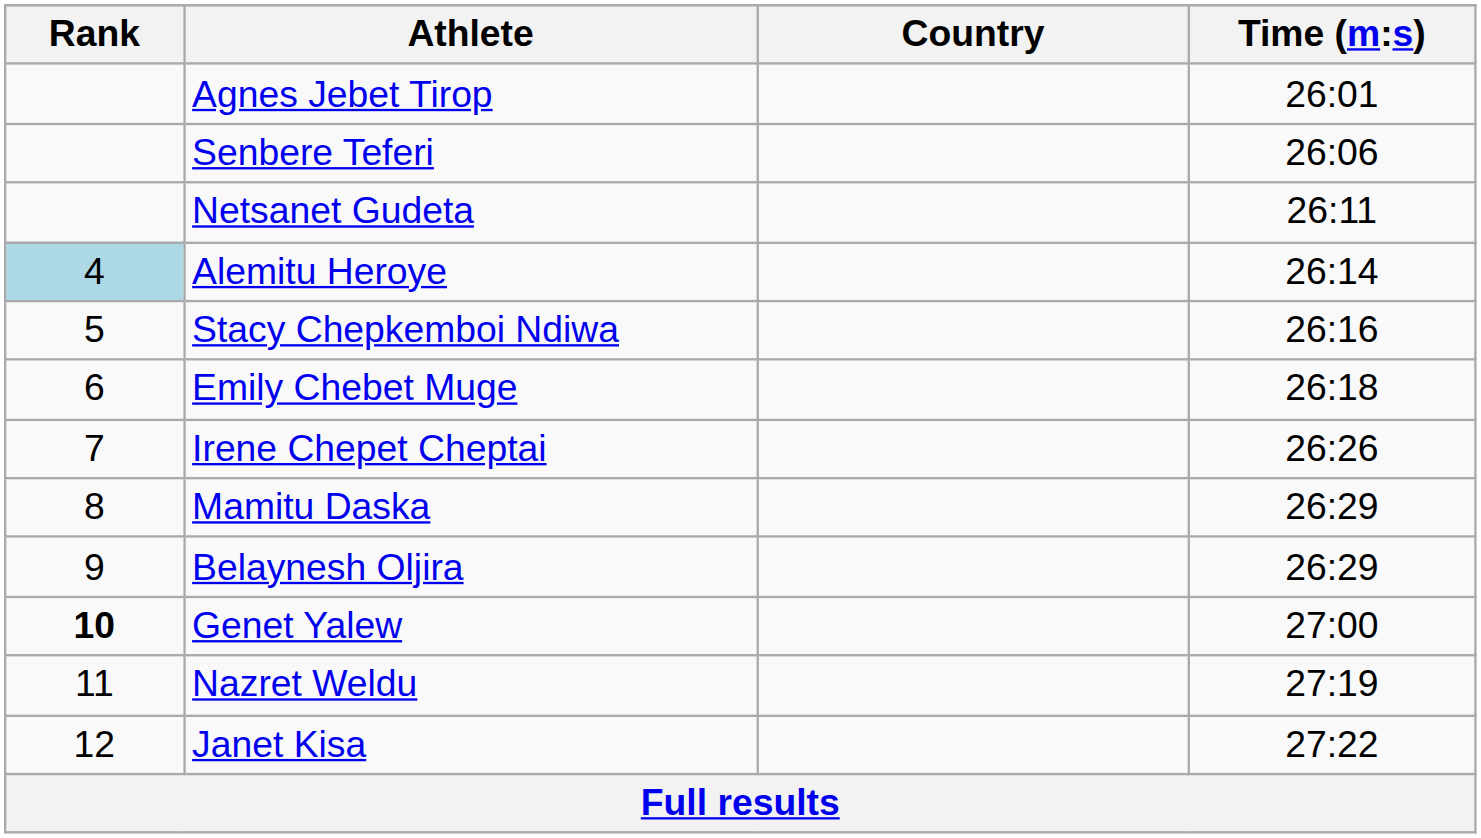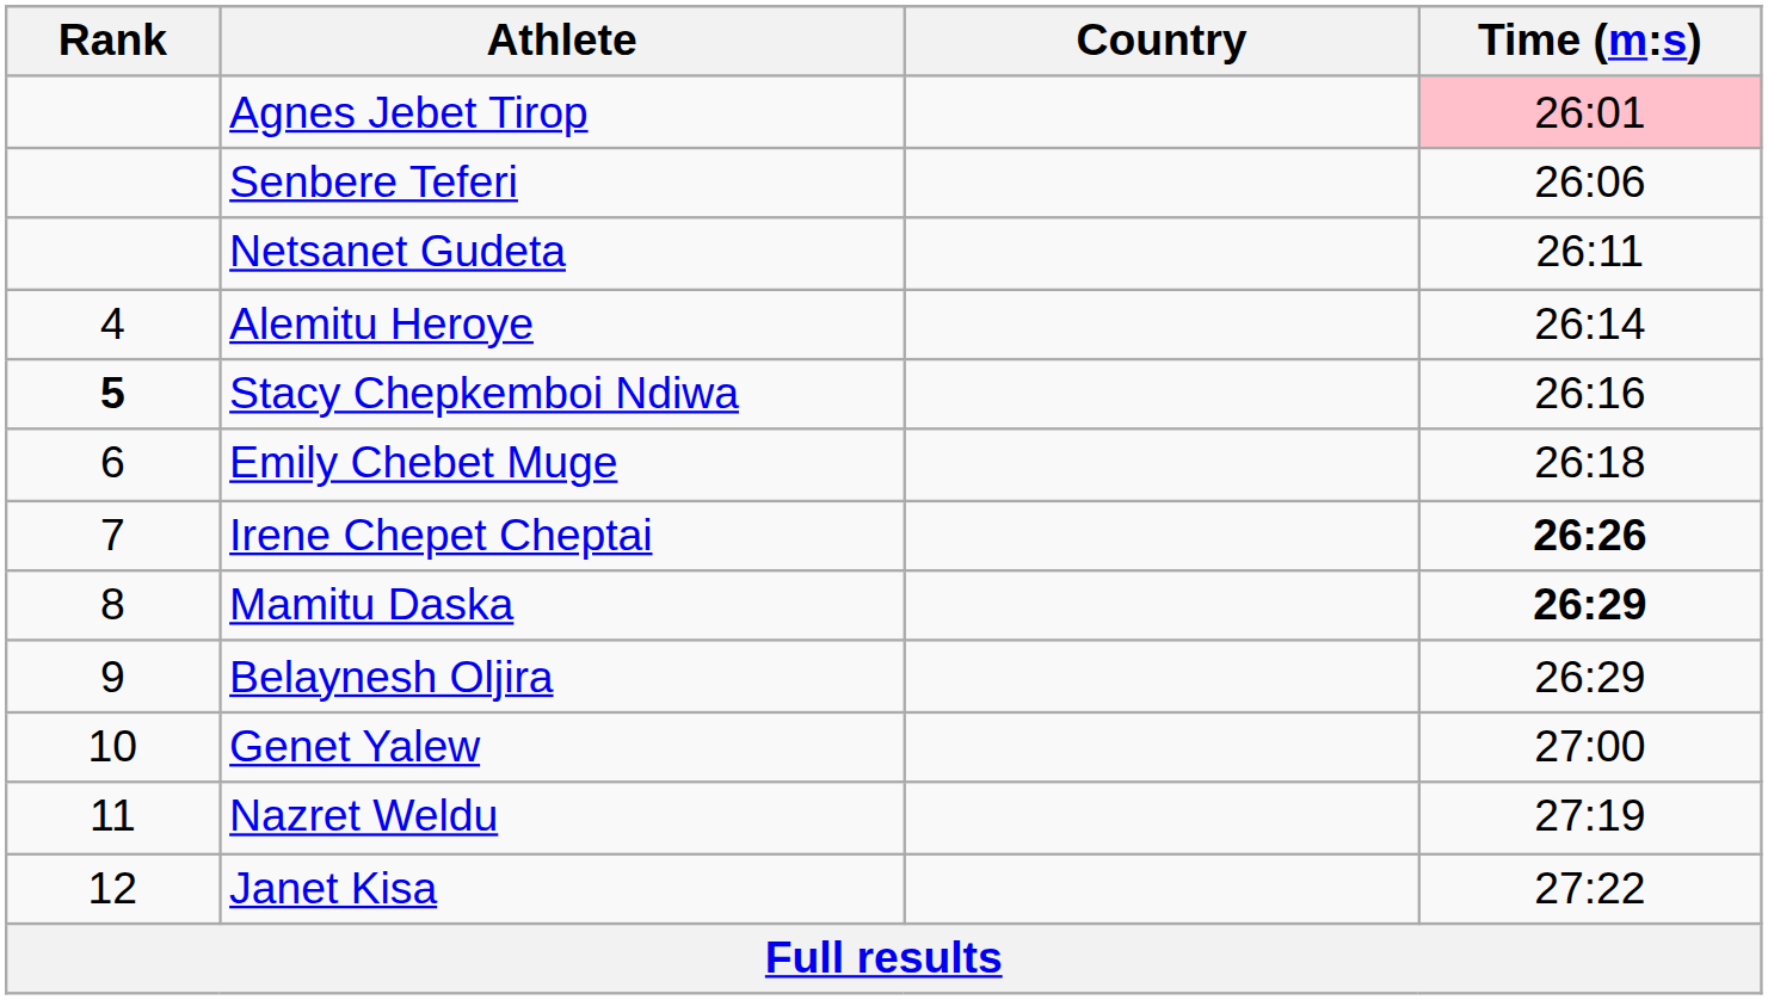Agnes Jebet Tirop | Time (m:s): no background -> pink background
Alemitu Heroye | Rank: lightblue background -> no background
Stacy Chepkemboi Ndiwa | Rank: normal -> bold
Irene Chepet Cheptai | Time (m:s): normal -> bold
Mamitu Daska | Time (m:s): normal -> bold
Genet Yalew | Rank: bold -> normal
